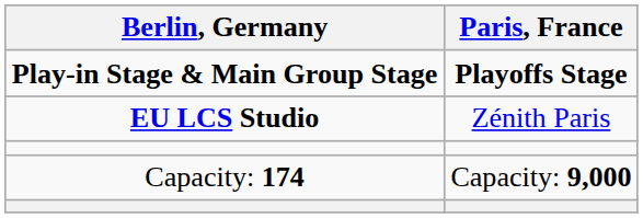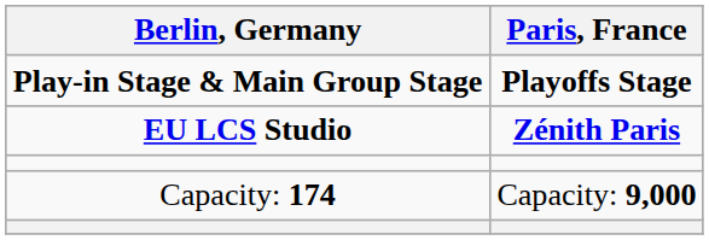row 3 | Paris, France: normal -> bold
